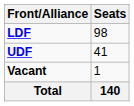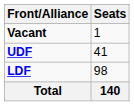rows swapped: LDF <-> Vacant
